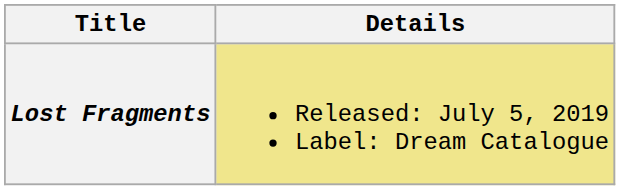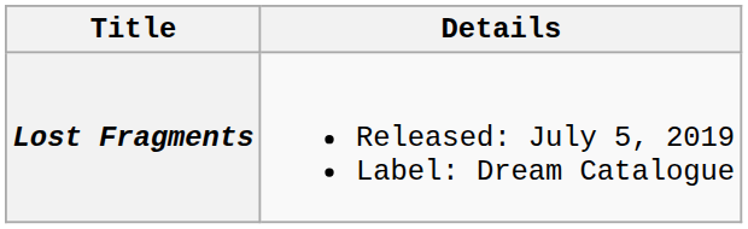Lost Fragments | Details: khaki background -> no background
